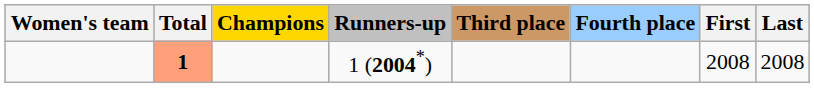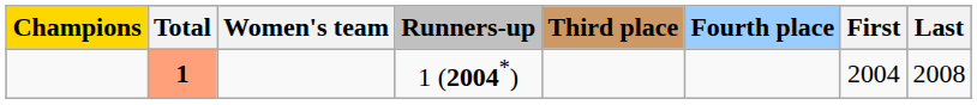columns swapped: Women's team <-> Champions
row 2 | First: 2008 -> 2004
